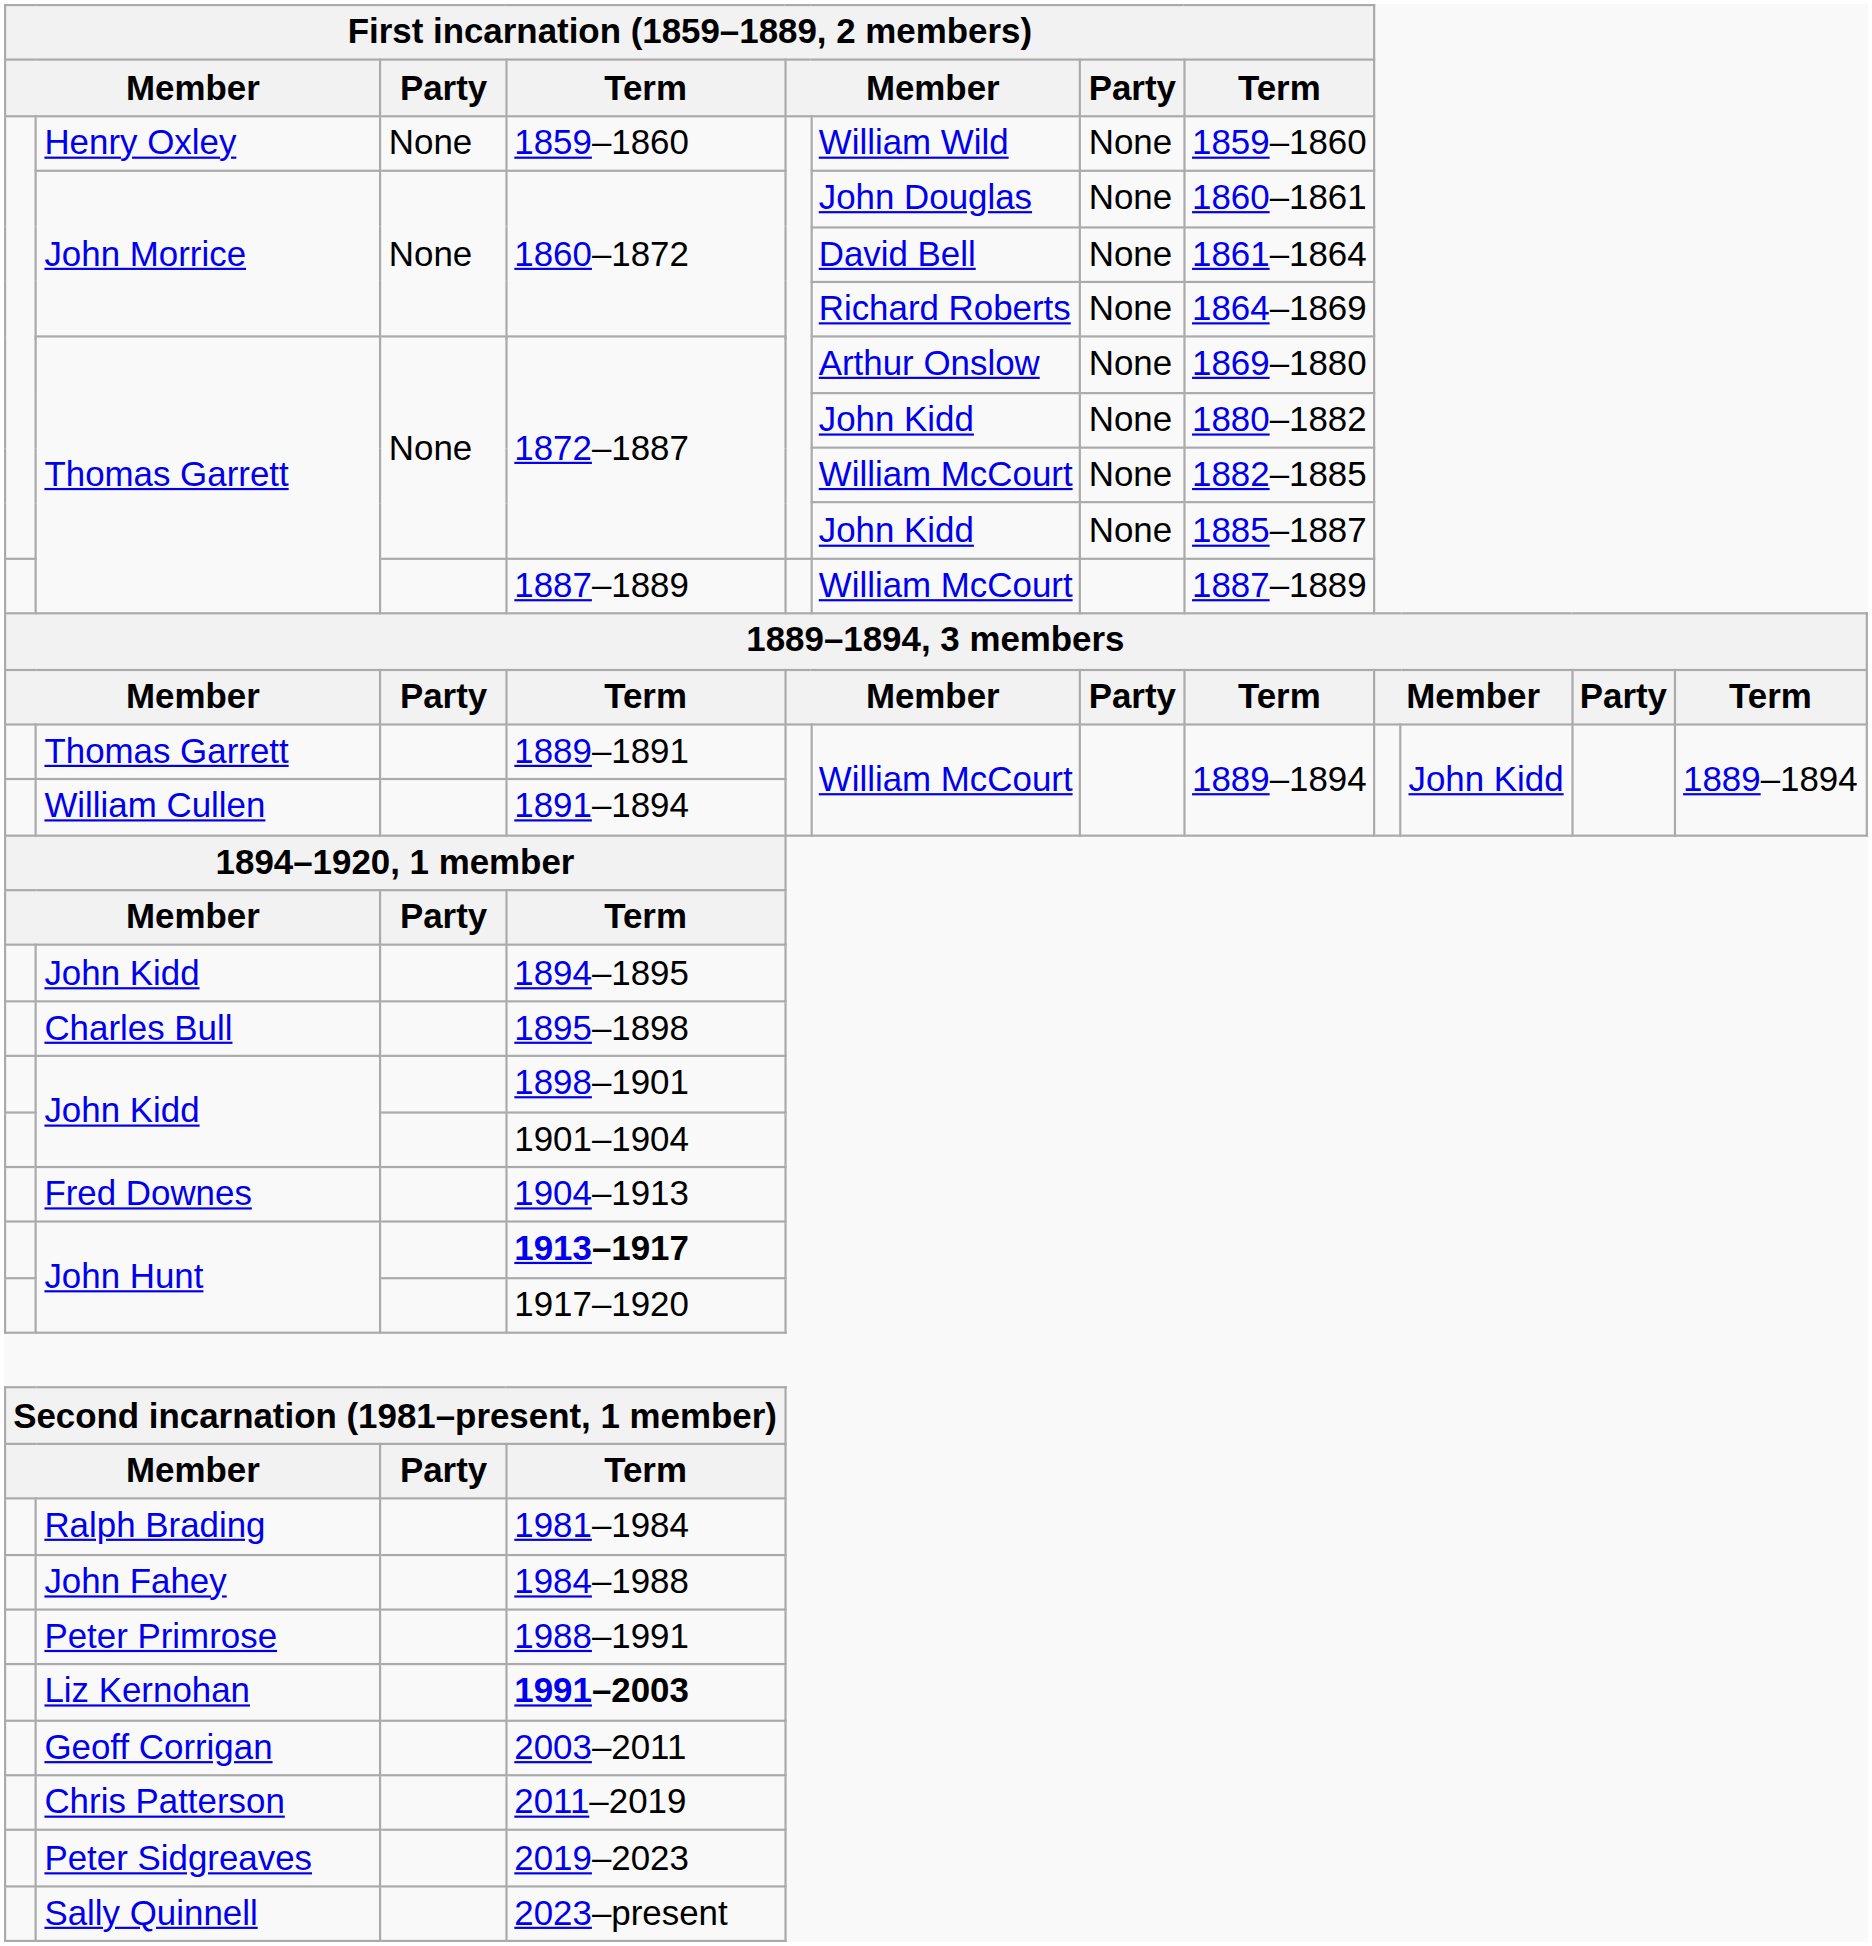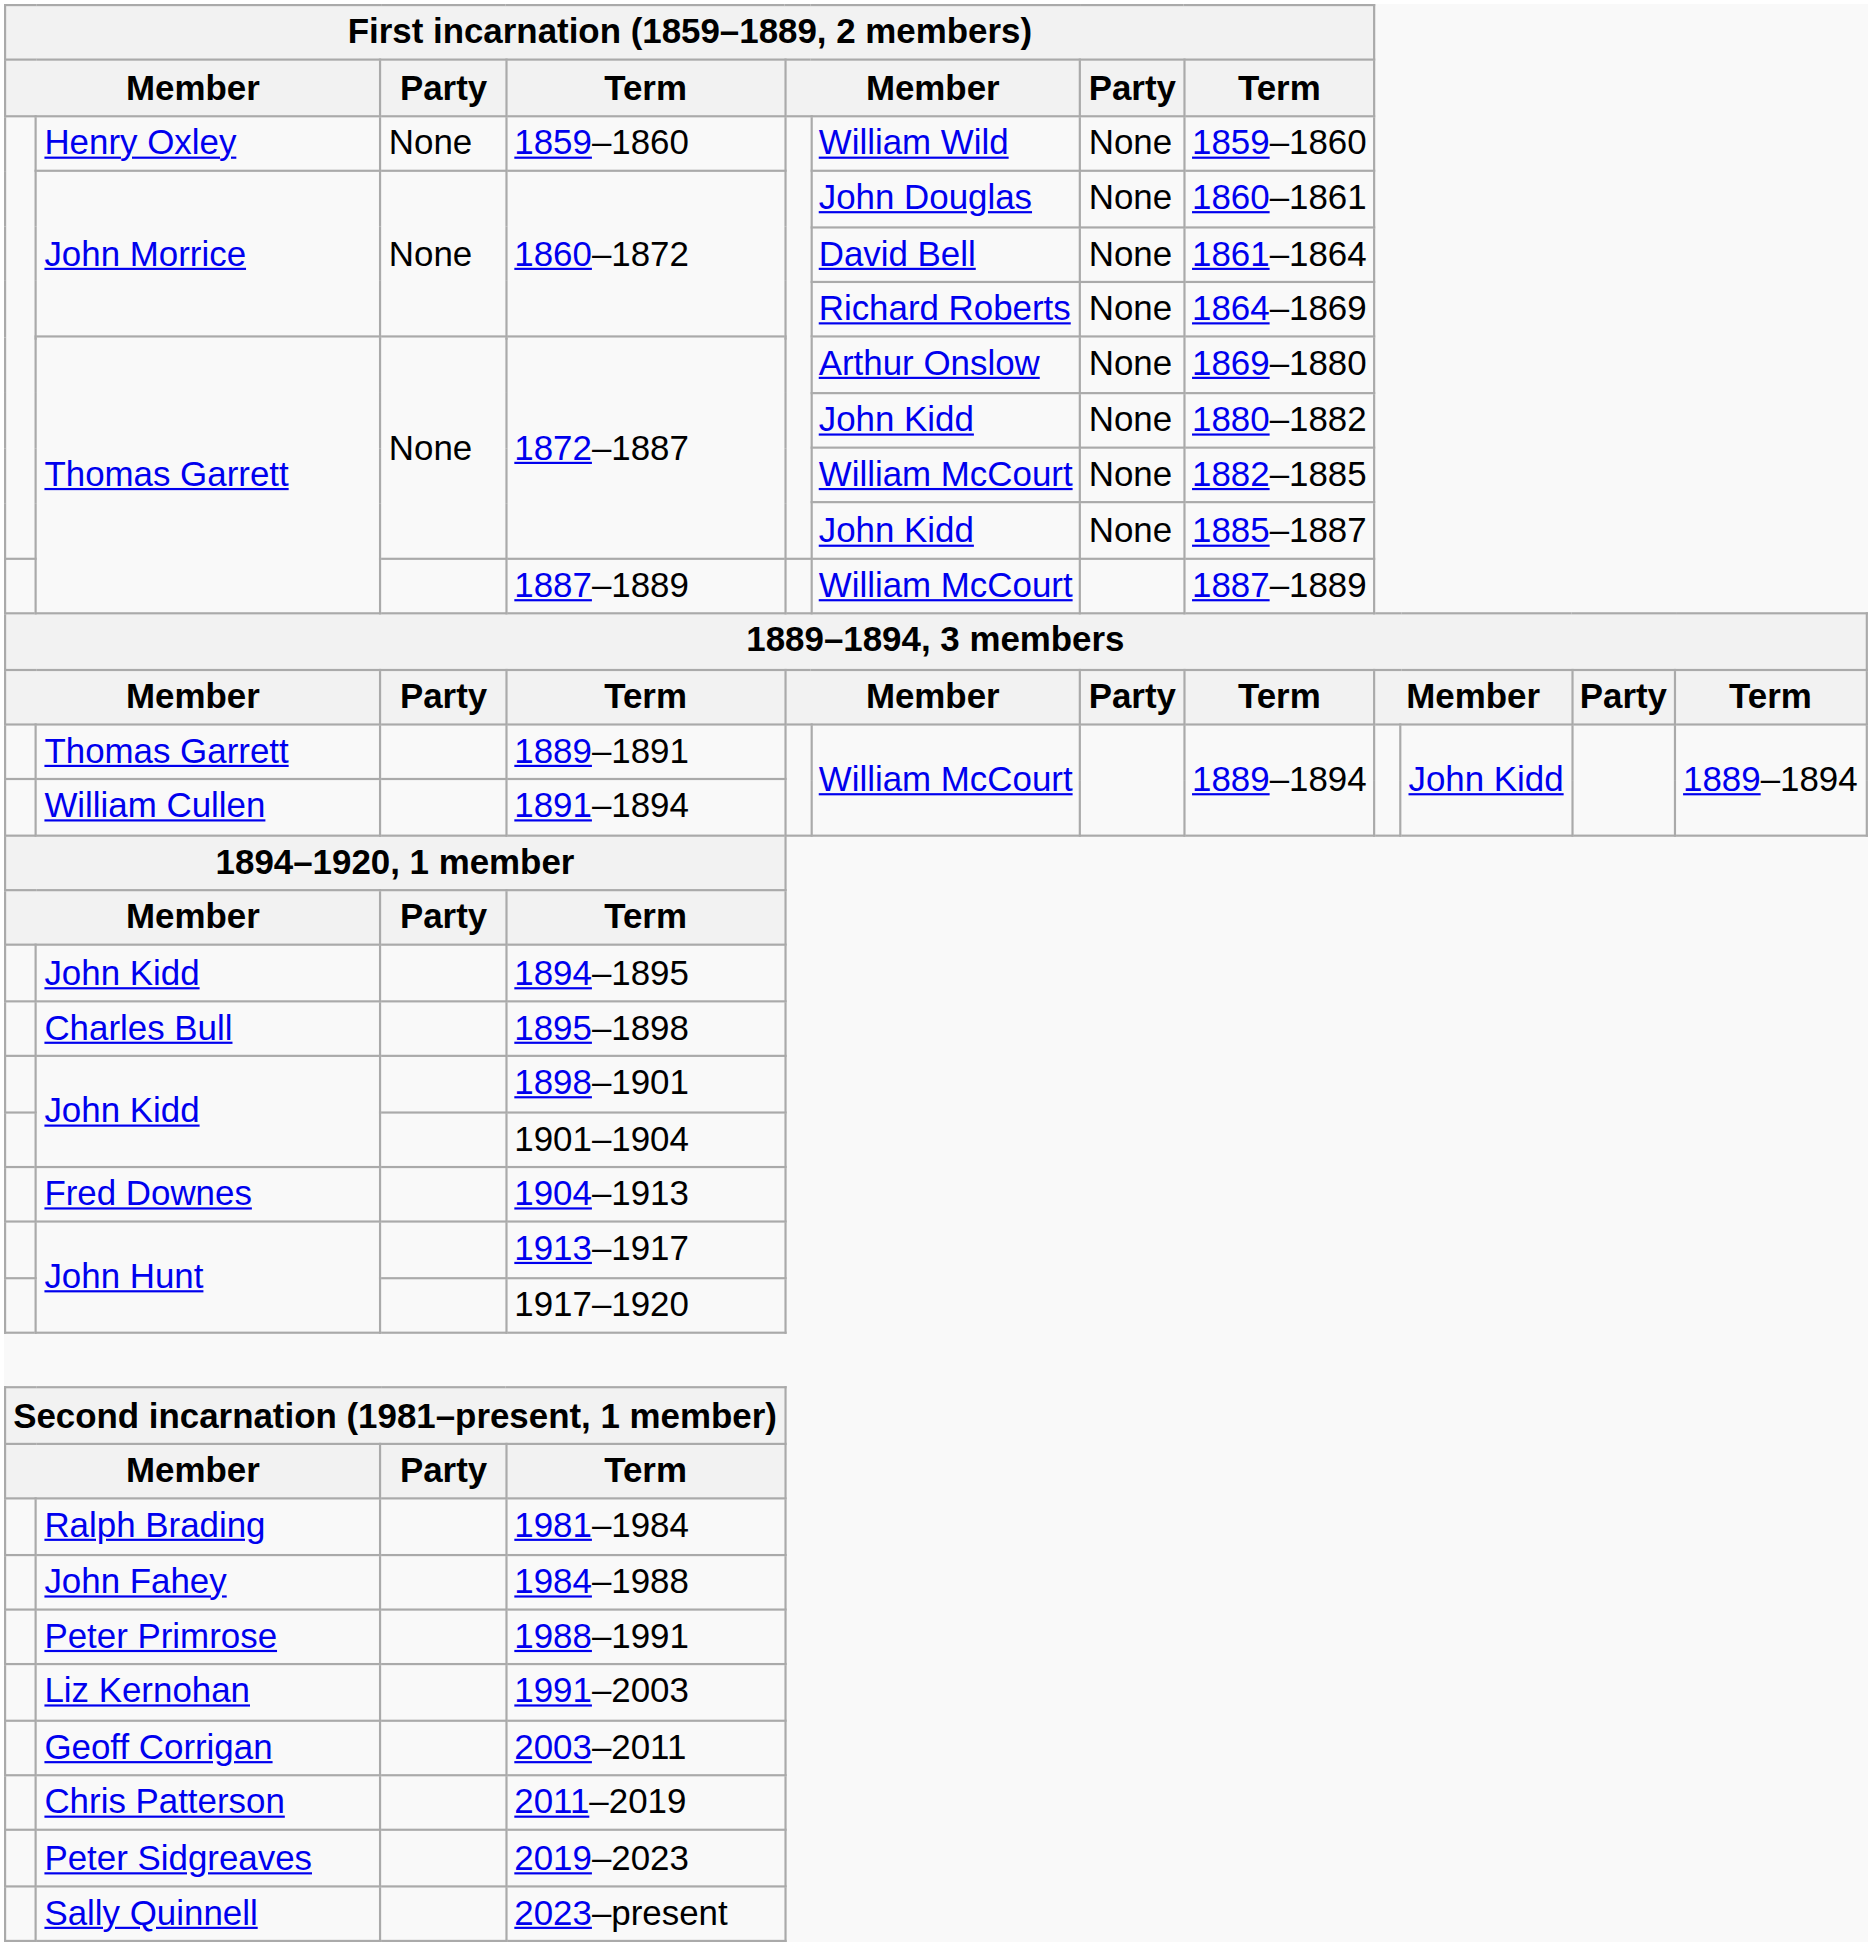1913–1917 | column 4: bold -> normal
1991–2003 | column 4: bold -> normal
